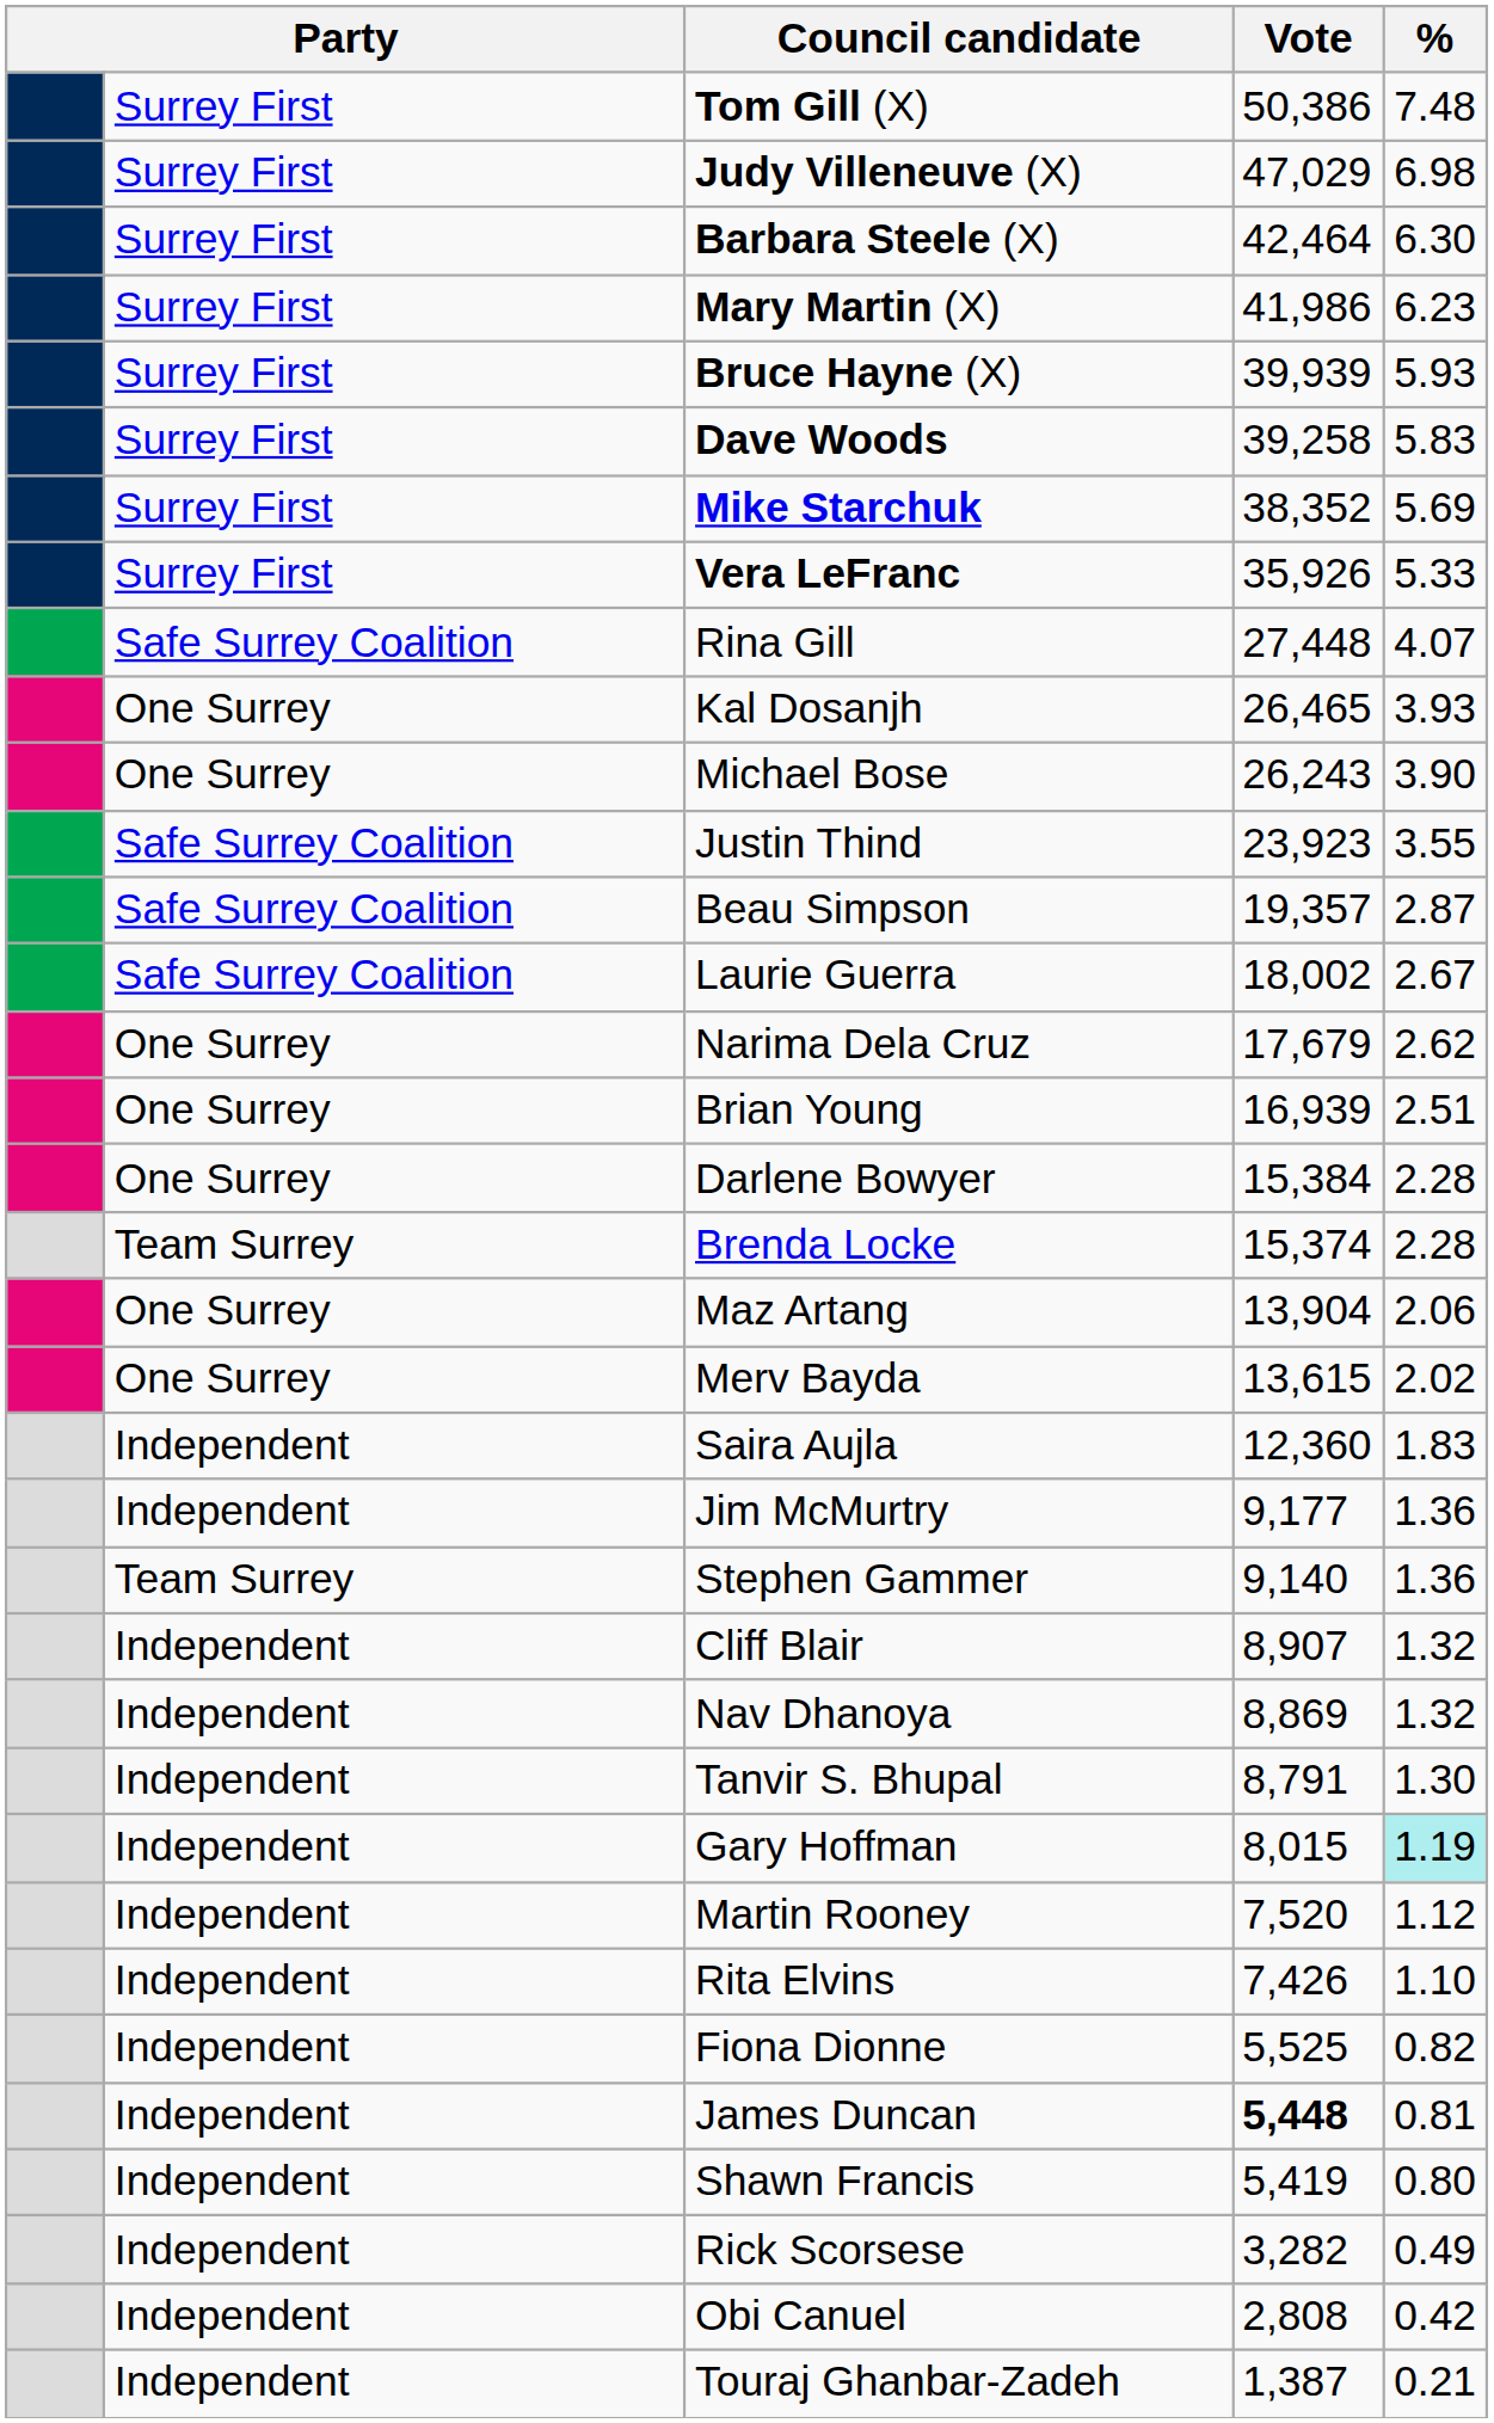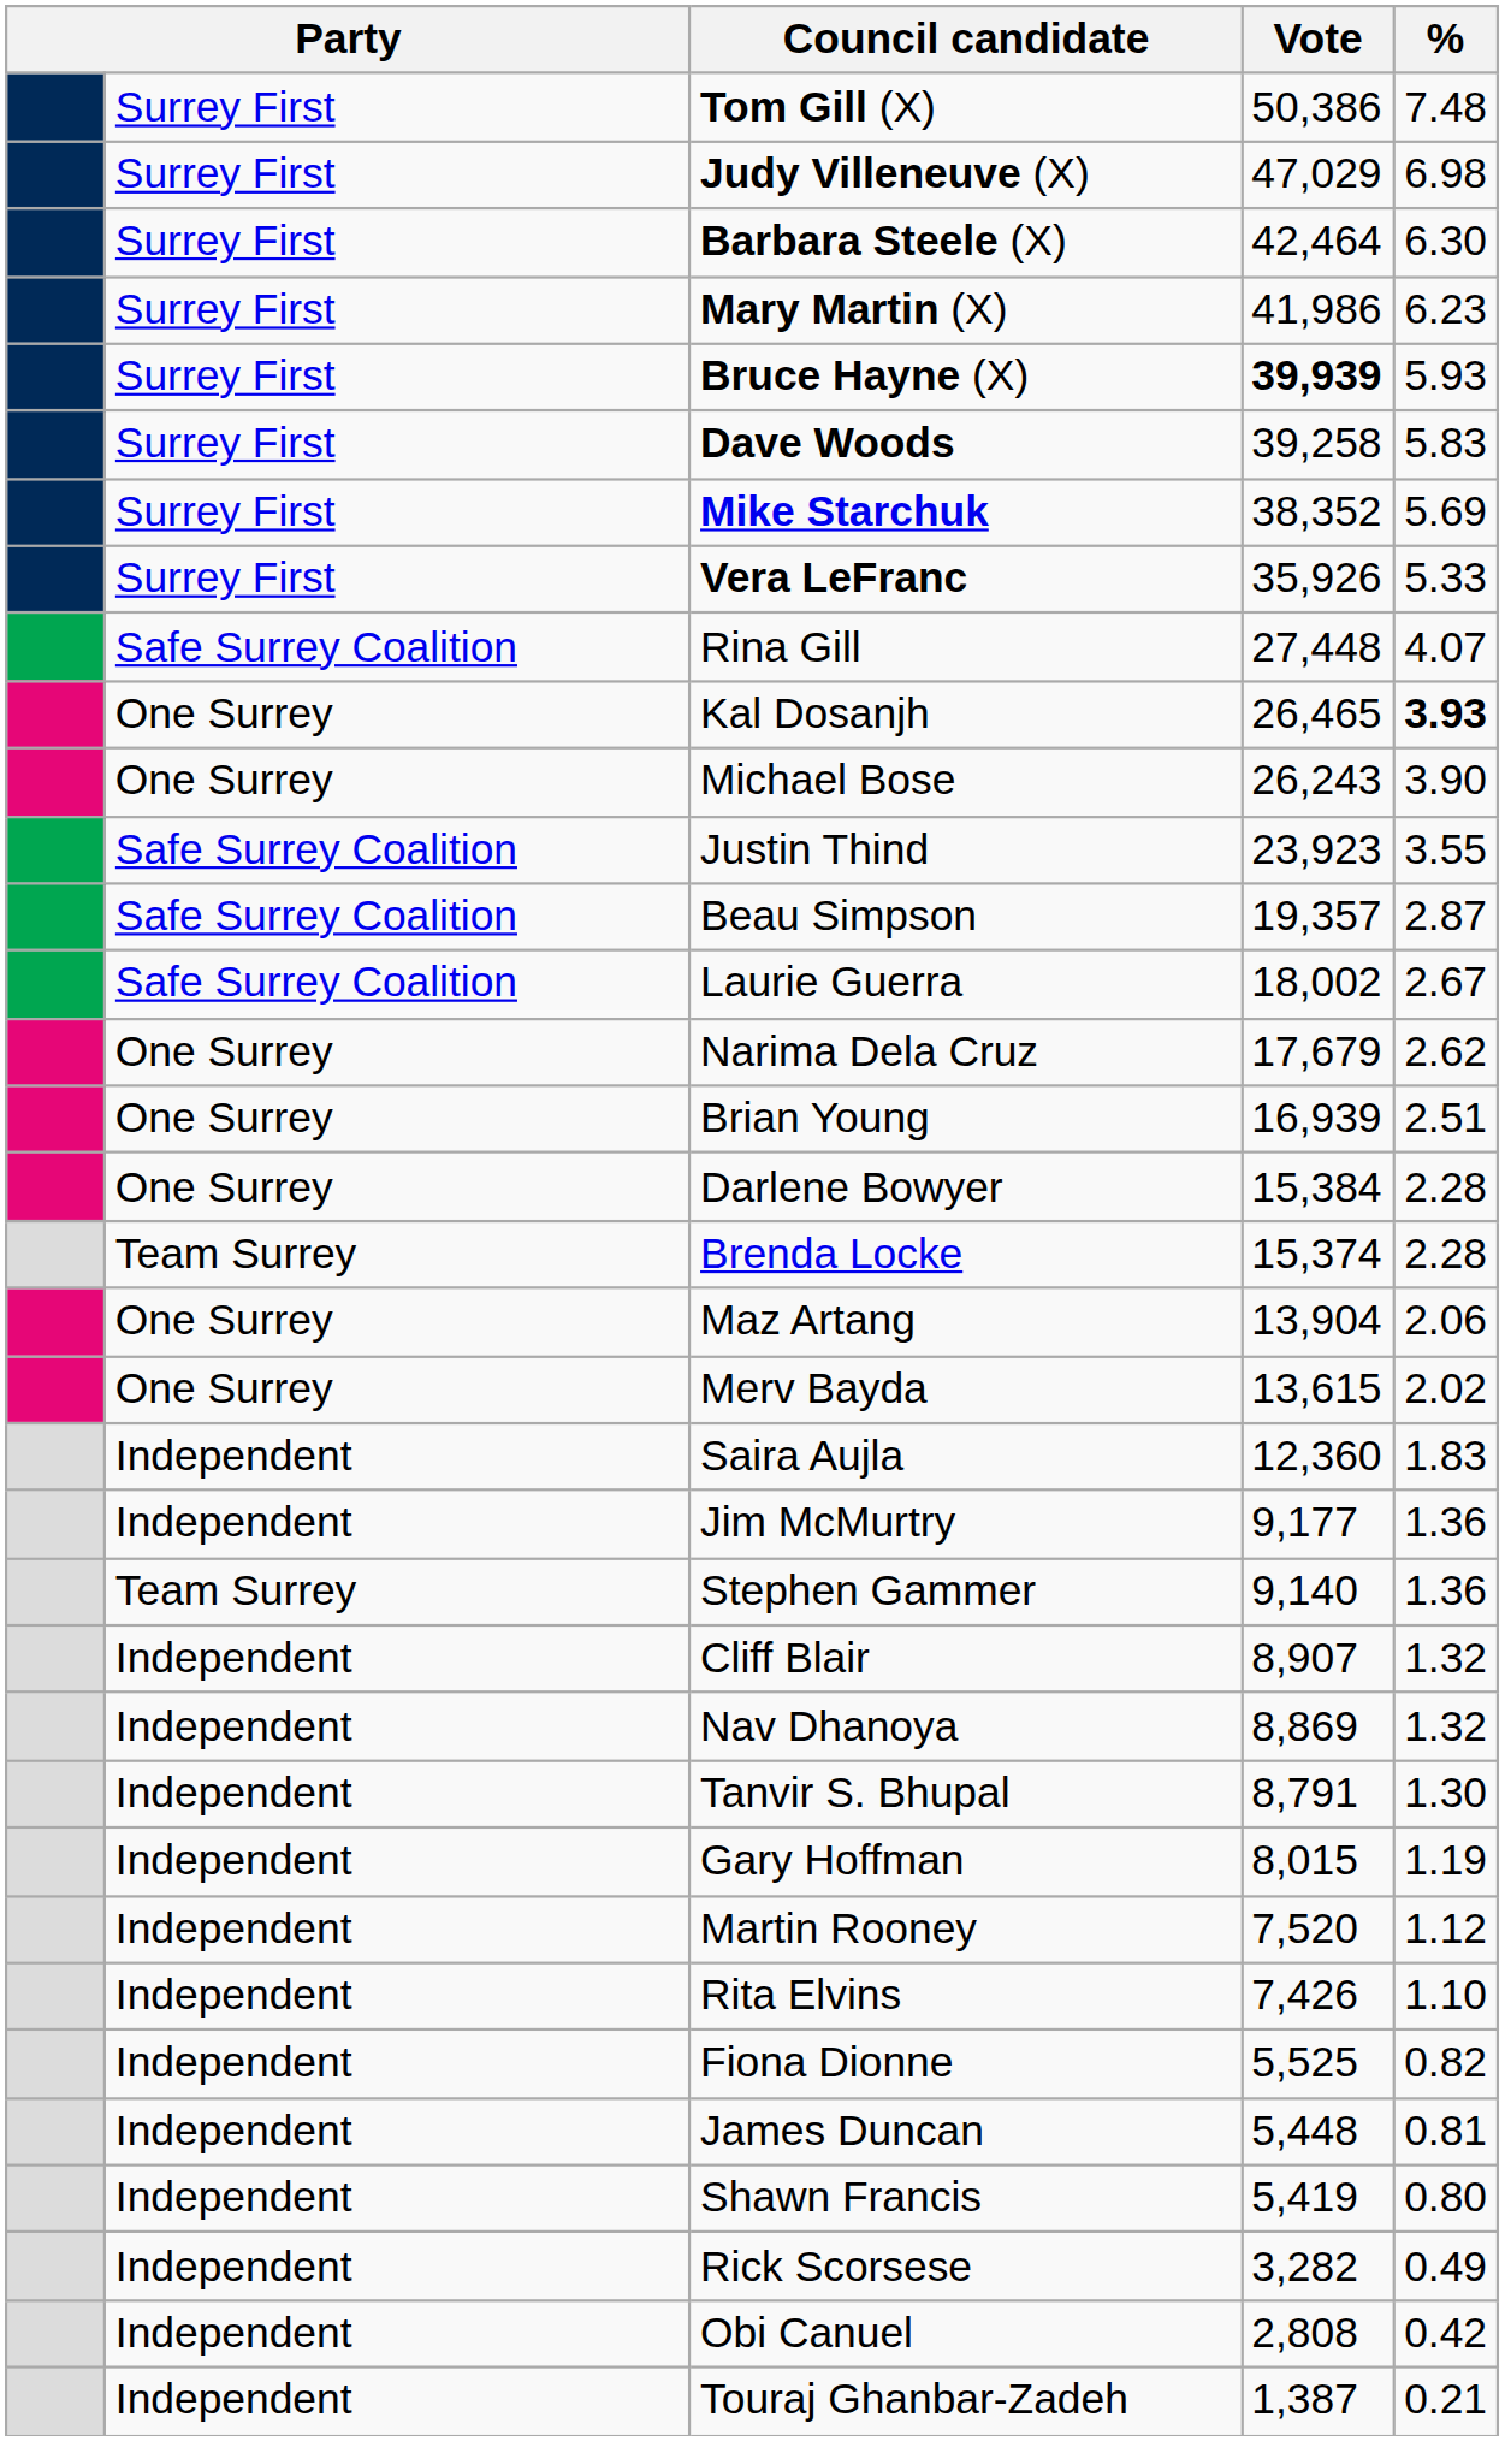Bruce Hayne (X) | Vote: normal -> bold
Kal Dosanjh | %: normal -> bold
Gary Hoffman | %: paleturquoise background -> no background
James Duncan | Vote: bold -> normal
